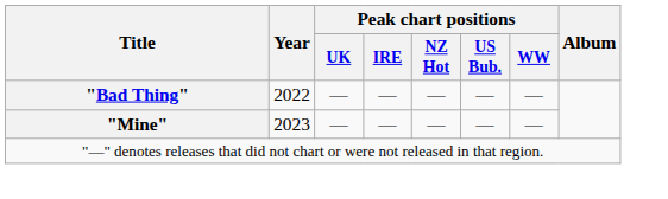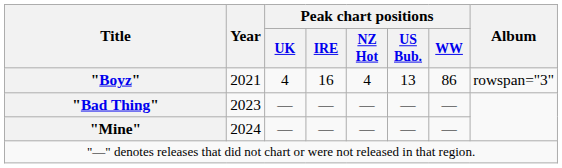+ row: "Boyz" | 2021 | 4 | 16 | 4 | 13 | 86 | rowspan="3"
"Bad Thing" | Year: 2022 -> 2023
"Mine" | Year: 2023 -> 2024
